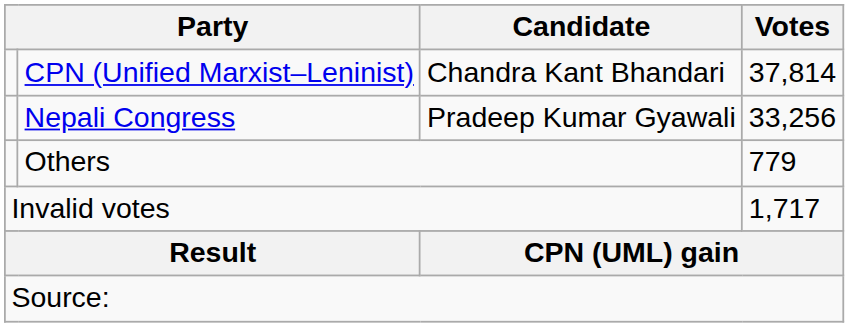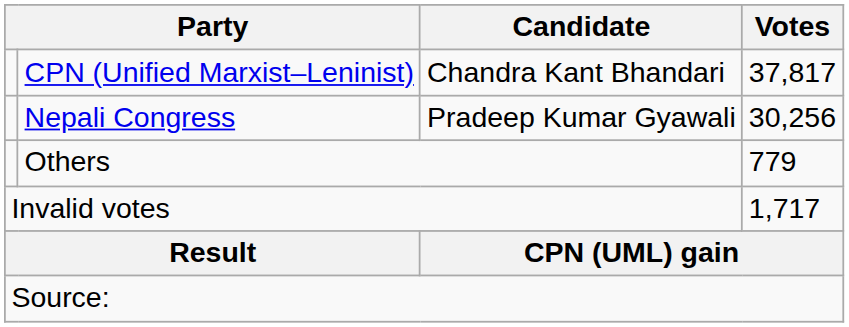CPN (Unified Marxist–Leninist) | Votes: 37,814 -> 37,817
Nepali Congress | Votes: 33,256 -> 30,256
